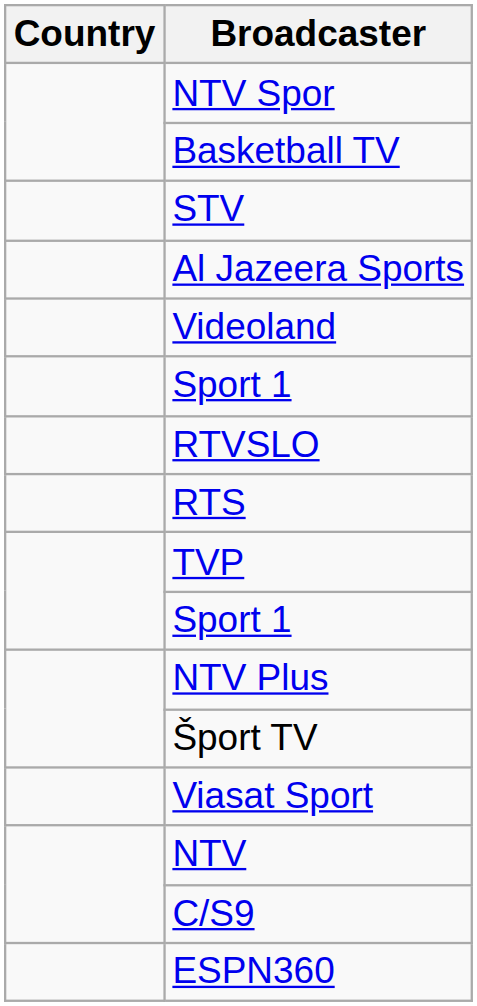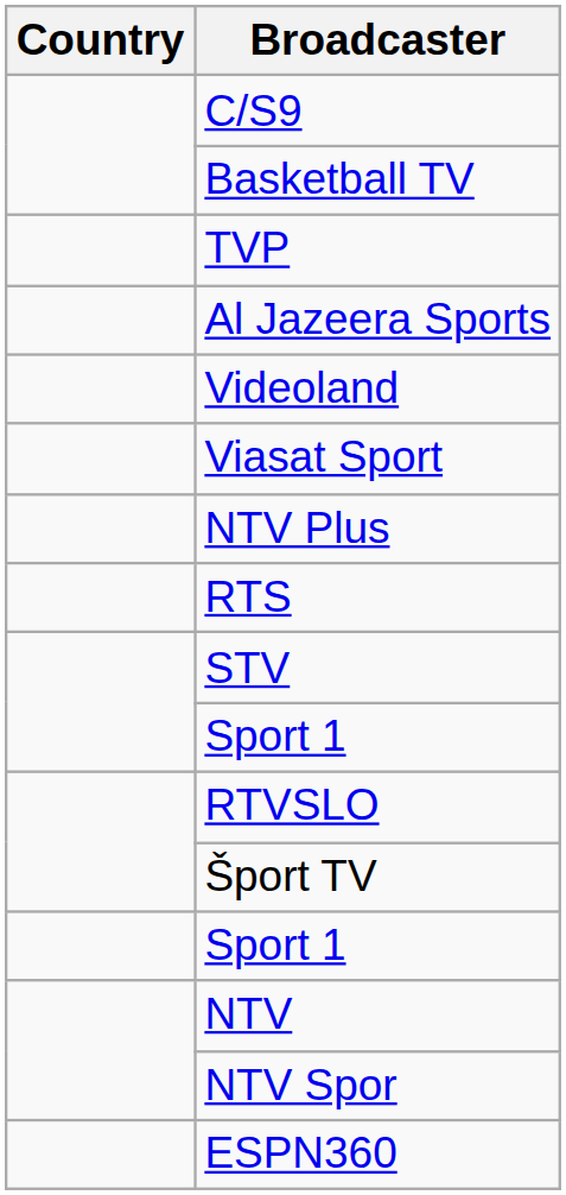row 2 | Broadcaster: NTV Spor -> C/S9
row 4 | Broadcaster: STV -> TVP
row 7 | Broadcaster: Sport 1 -> Viasat Sport
row 8 | Broadcaster: RTVSLO -> NTV Plus
row 10 | Broadcaster: TVP -> STV
row 12 | Broadcaster: NTV Plus -> RTVSLO
row 14 | Broadcaster: Viasat Sport -> Sport 1
row 16 | Broadcaster: C/S9 -> NTV Spor
